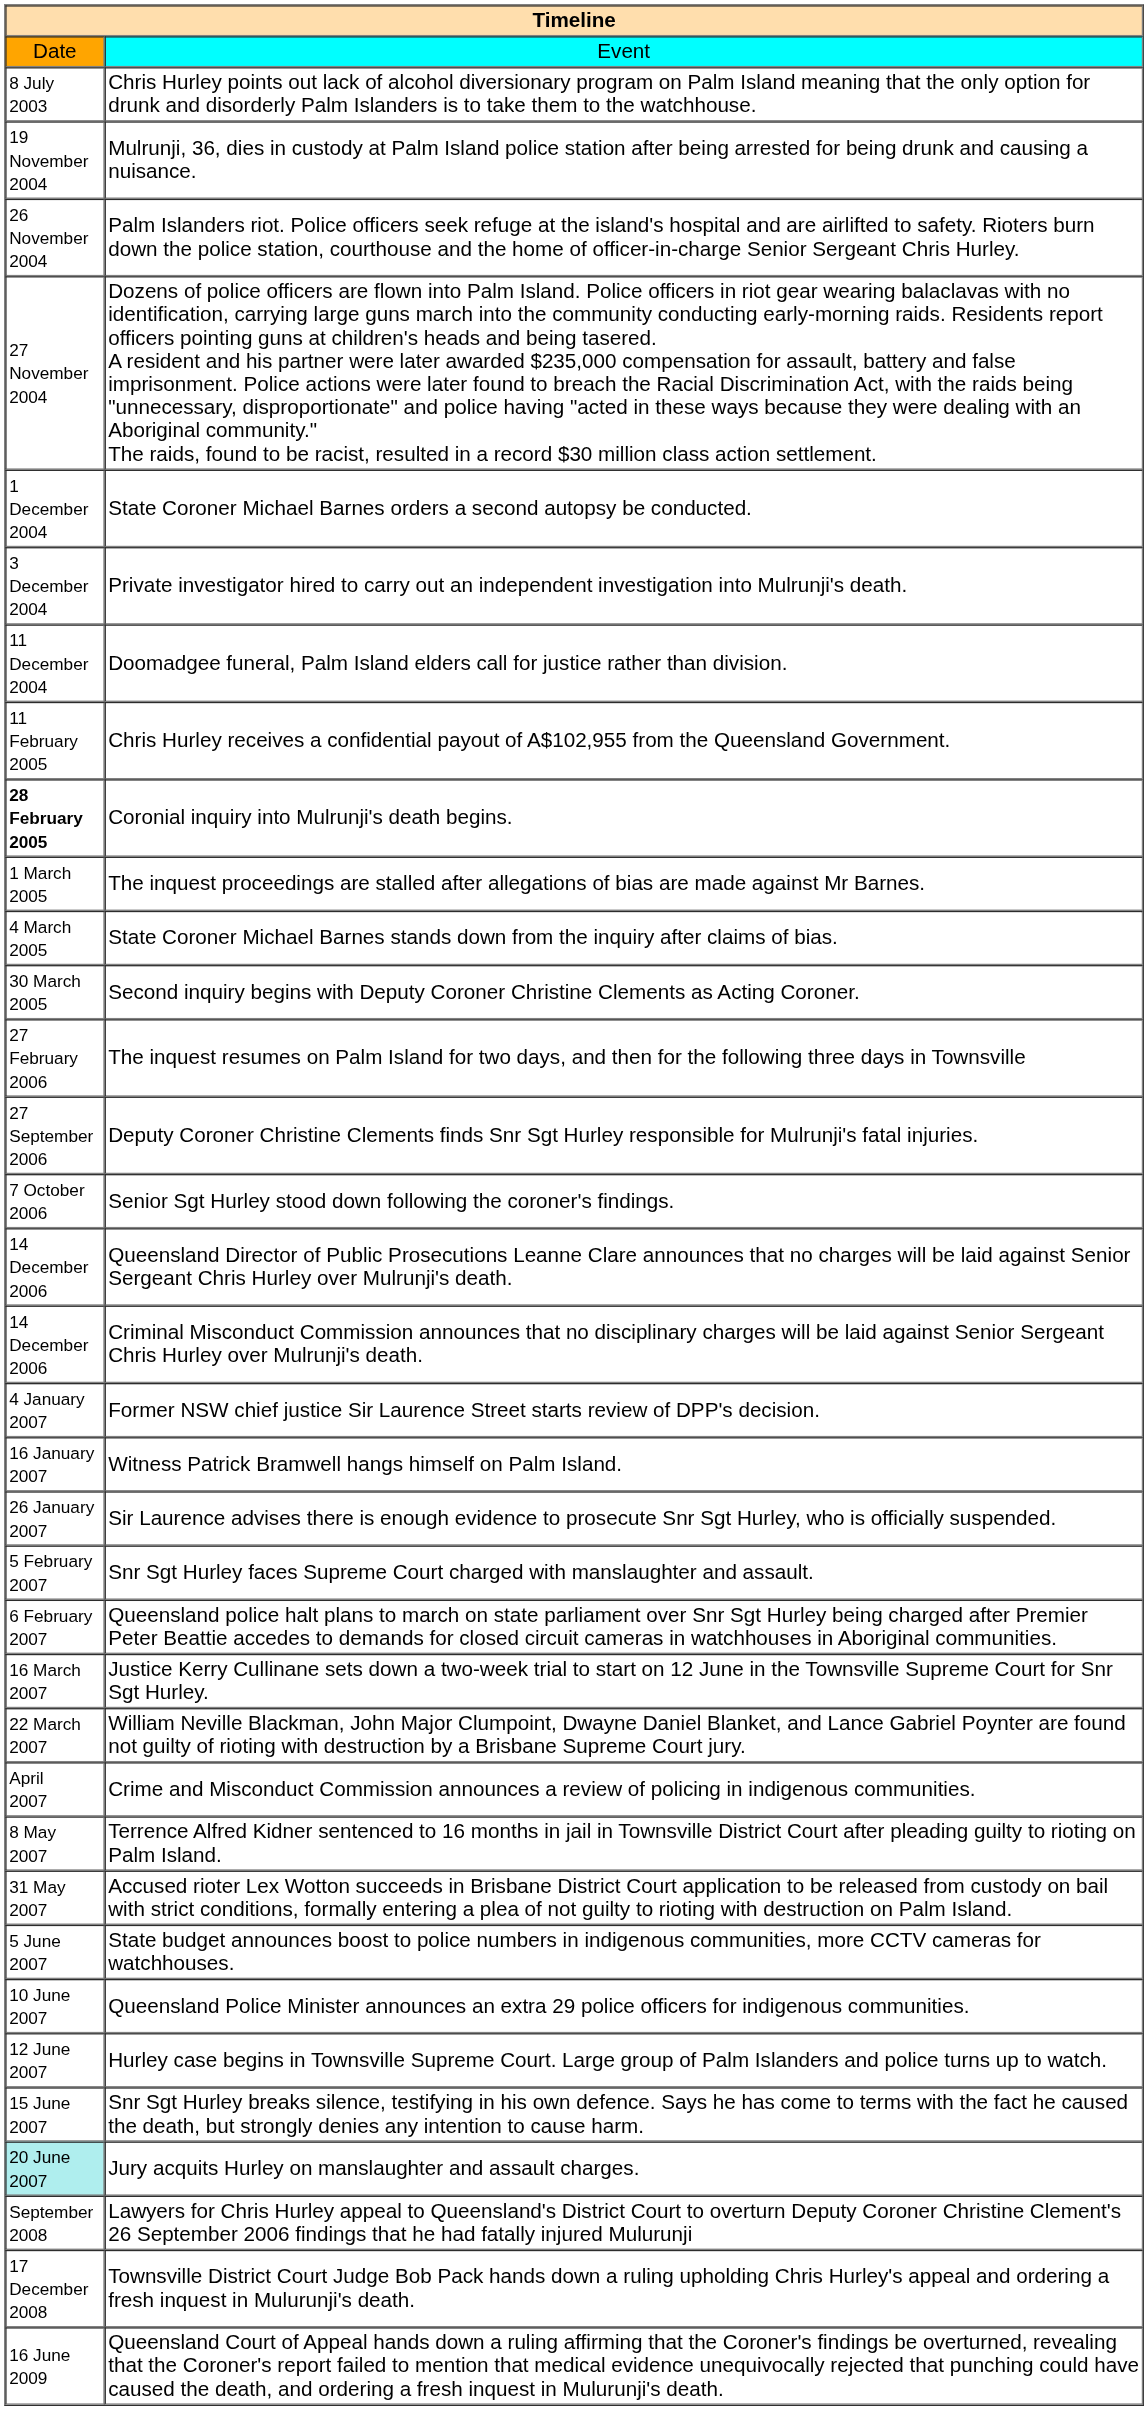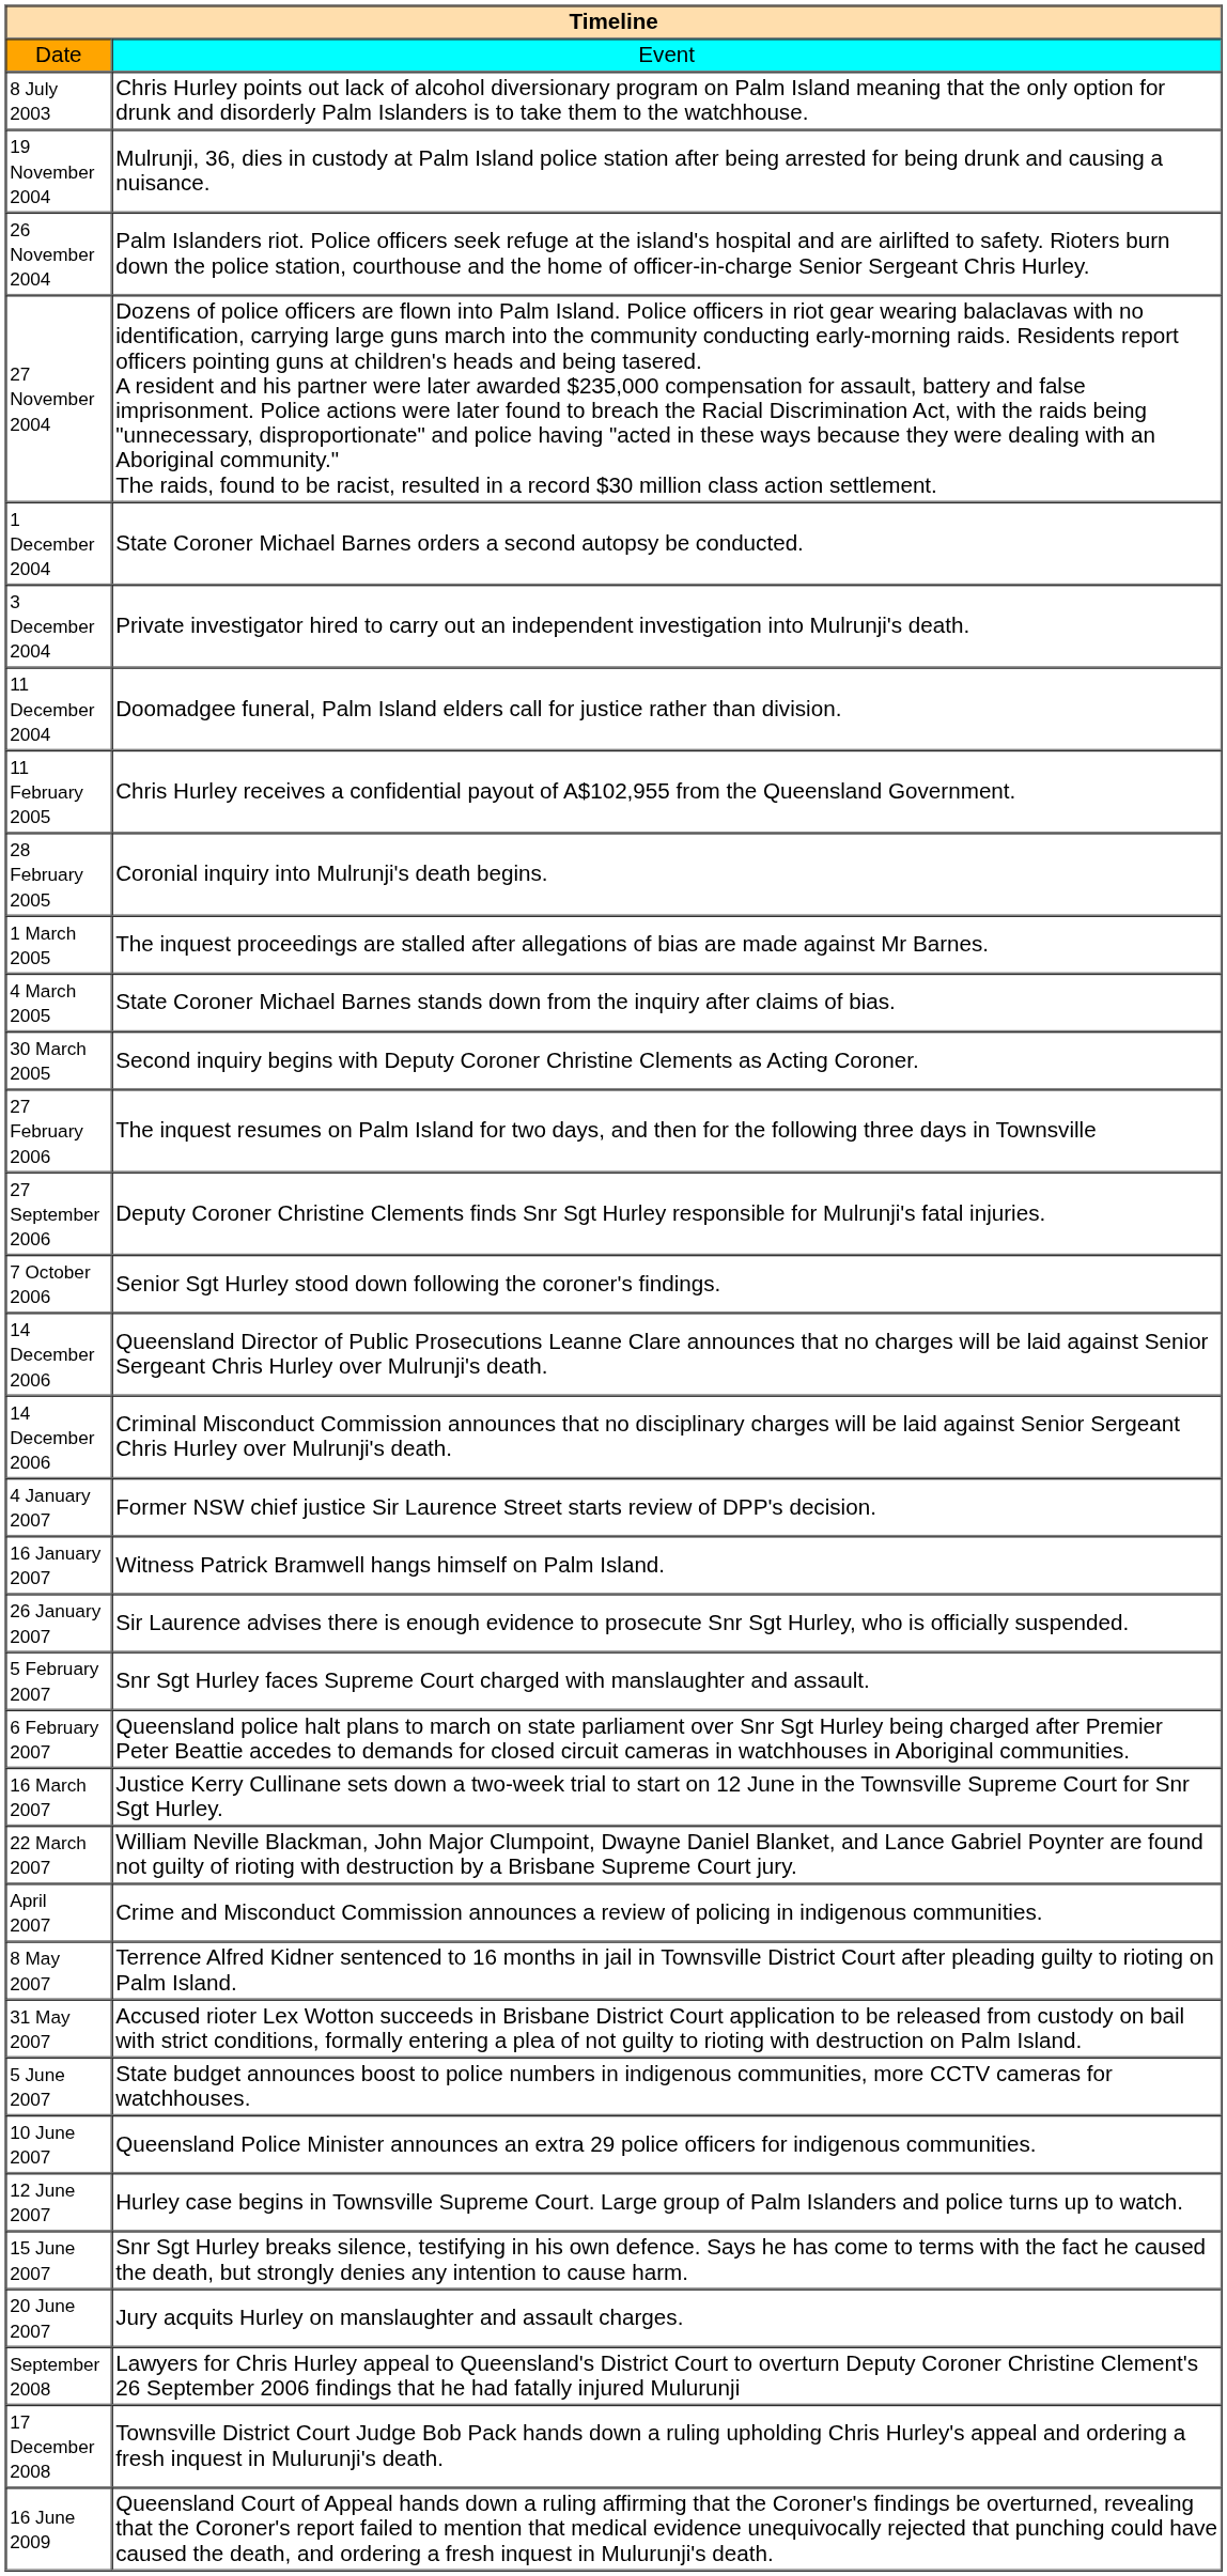Coronial inquiry into Mulrunji's death begins. | column 1: bold -> normal
Jury acquits Hurley on manslaughter and assault charges. | column 1: paleturquoise background -> no background
